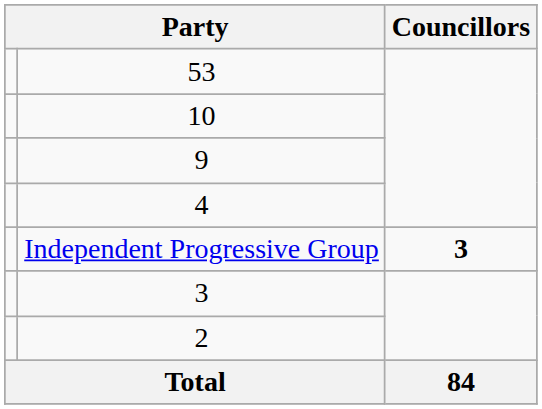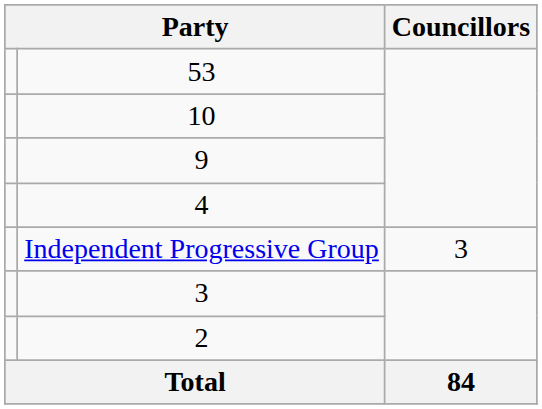Independent Progressive Group | Councillors: bold -> normal
